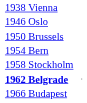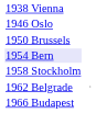1954 Bern | column 1: no background -> lavender background
1962 Belgrade | column 1: bold -> normal
